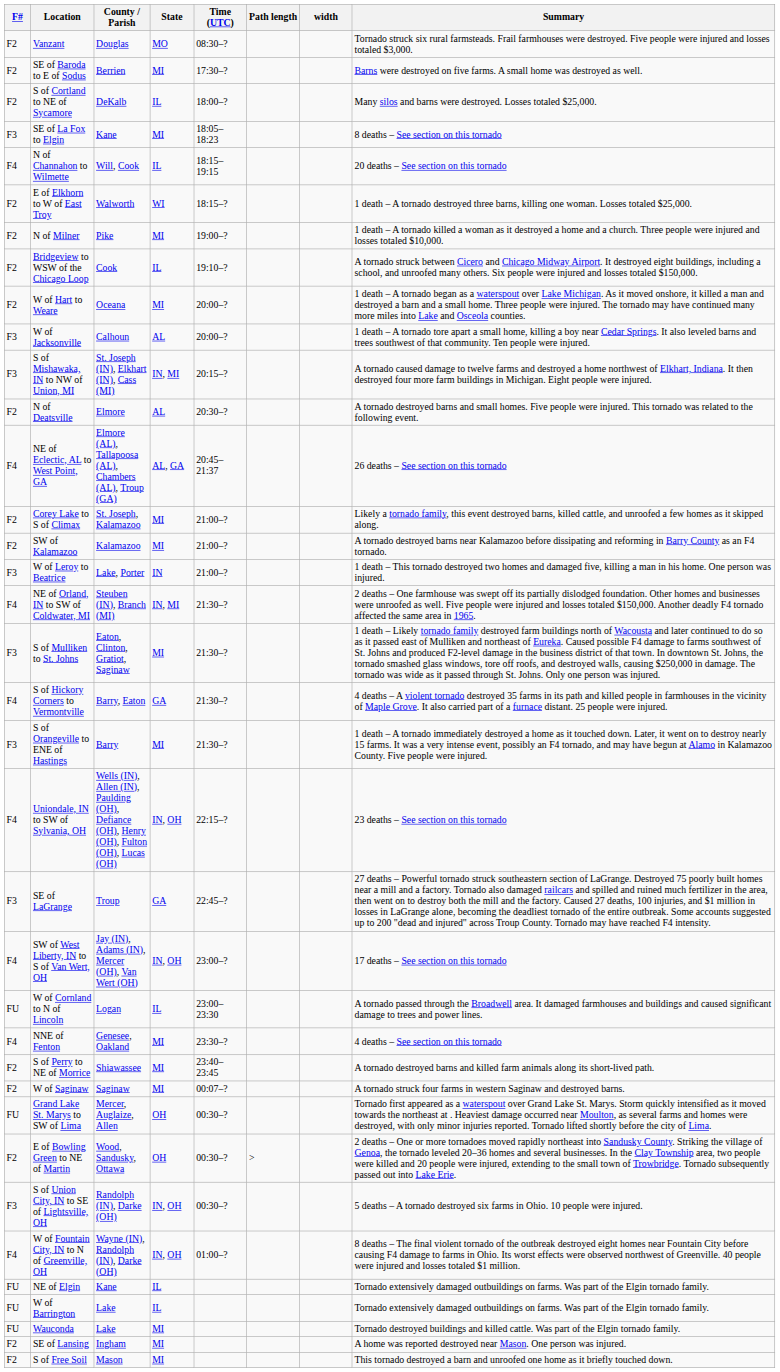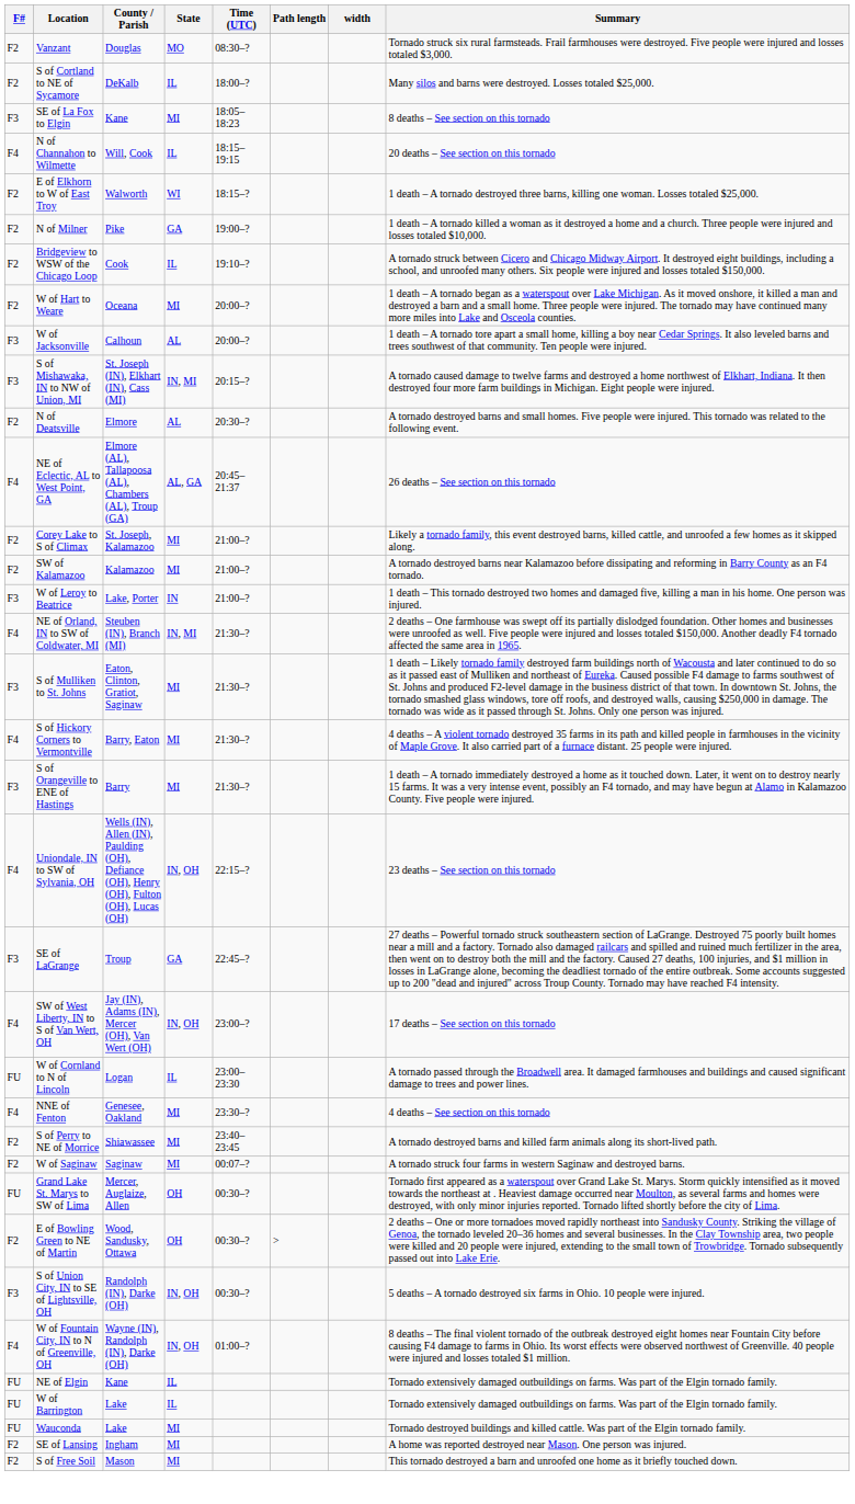- row: F2 | SE of Baroda to E of Sodus | Berrien | MI | 17:30–? | Barns were destroyed on five farms. A small home was destroyed as well.
N of Milner | State: MI -> GA
S of Hickory Corners to Vermontville | State: GA -> MI
